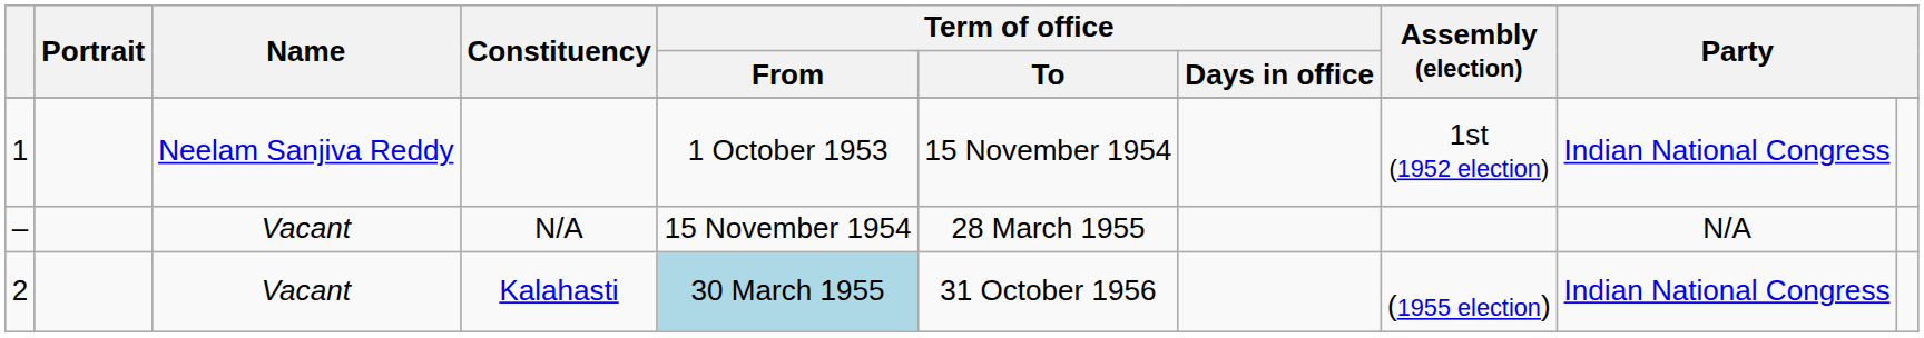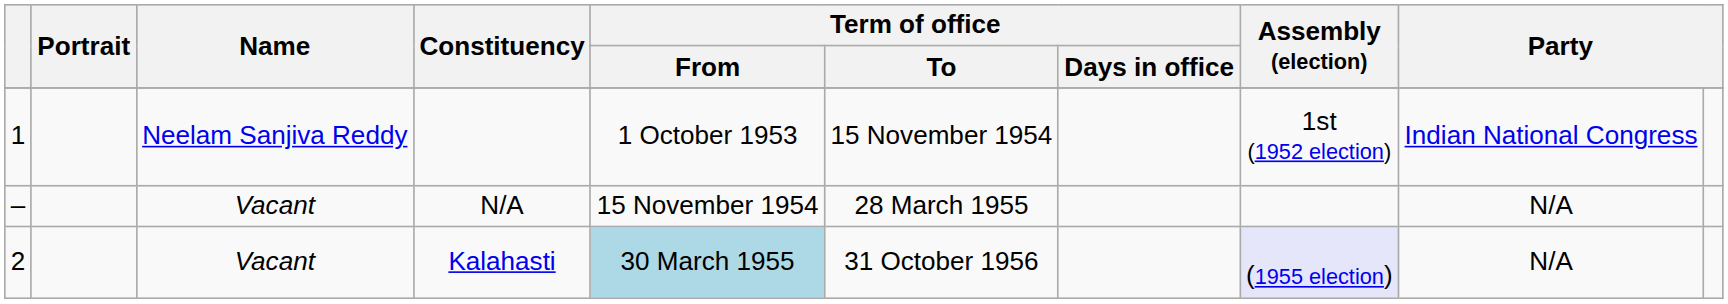Kalahasti | Assembly (election): no background -> lavender background
Kalahasti | column 9: Indian National Congress -> N/A
